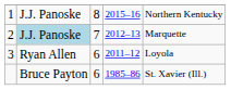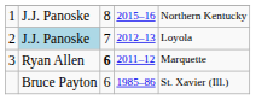2 | column 5: Marquette -> Loyola
3 | column 3: normal -> bold
3 | column 5: Loyola -> Marquette
